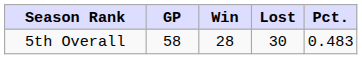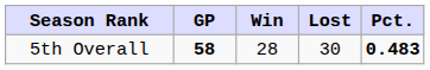row 2 | GP: normal -> bold
row 2 | Pct.: normal -> bold
